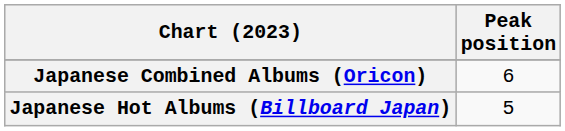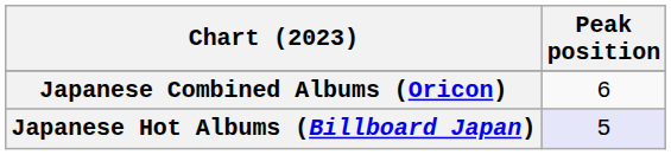Japanese Hot Albums (Billboard Japan) | Peak position: no background -> lavender background
